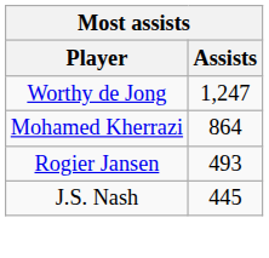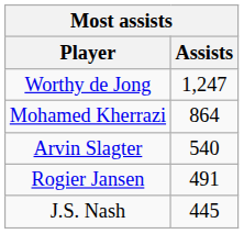+ row: Arvin Slagter | 540
Rogier Jansen | Assists: 493 -> 491
